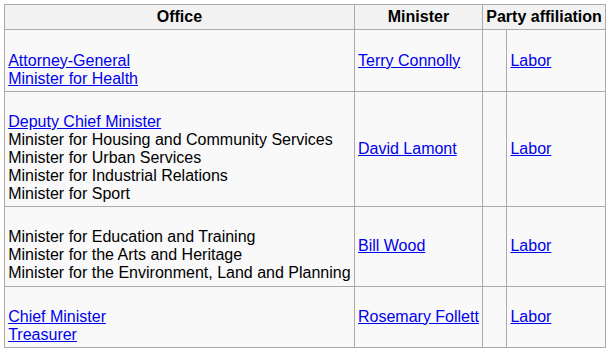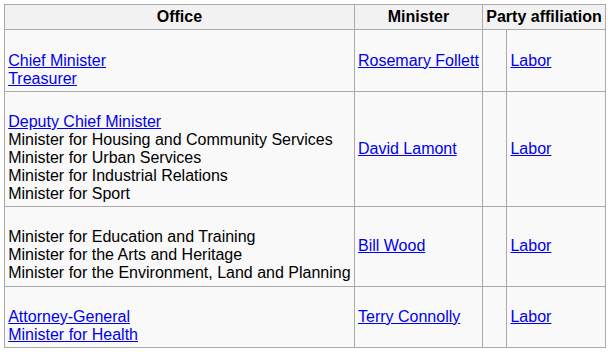rows swapped: Chief Minister Treasurer <-> Attorney-General Minister for Health
